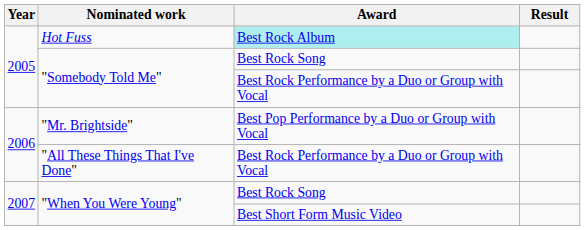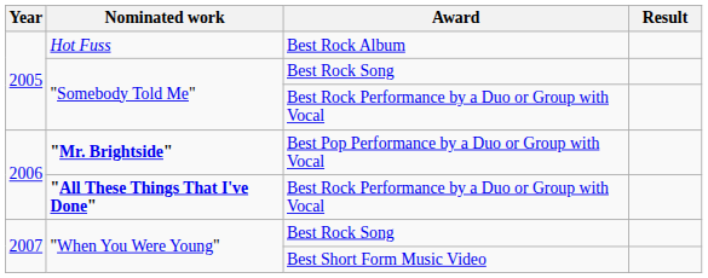Hot Fuss | Award: paleturquoise background -> no background
"Mr. Brightside" | Nominated work: normal -> bold
"All These Things That I've Done" | Nominated work: normal -> bold
